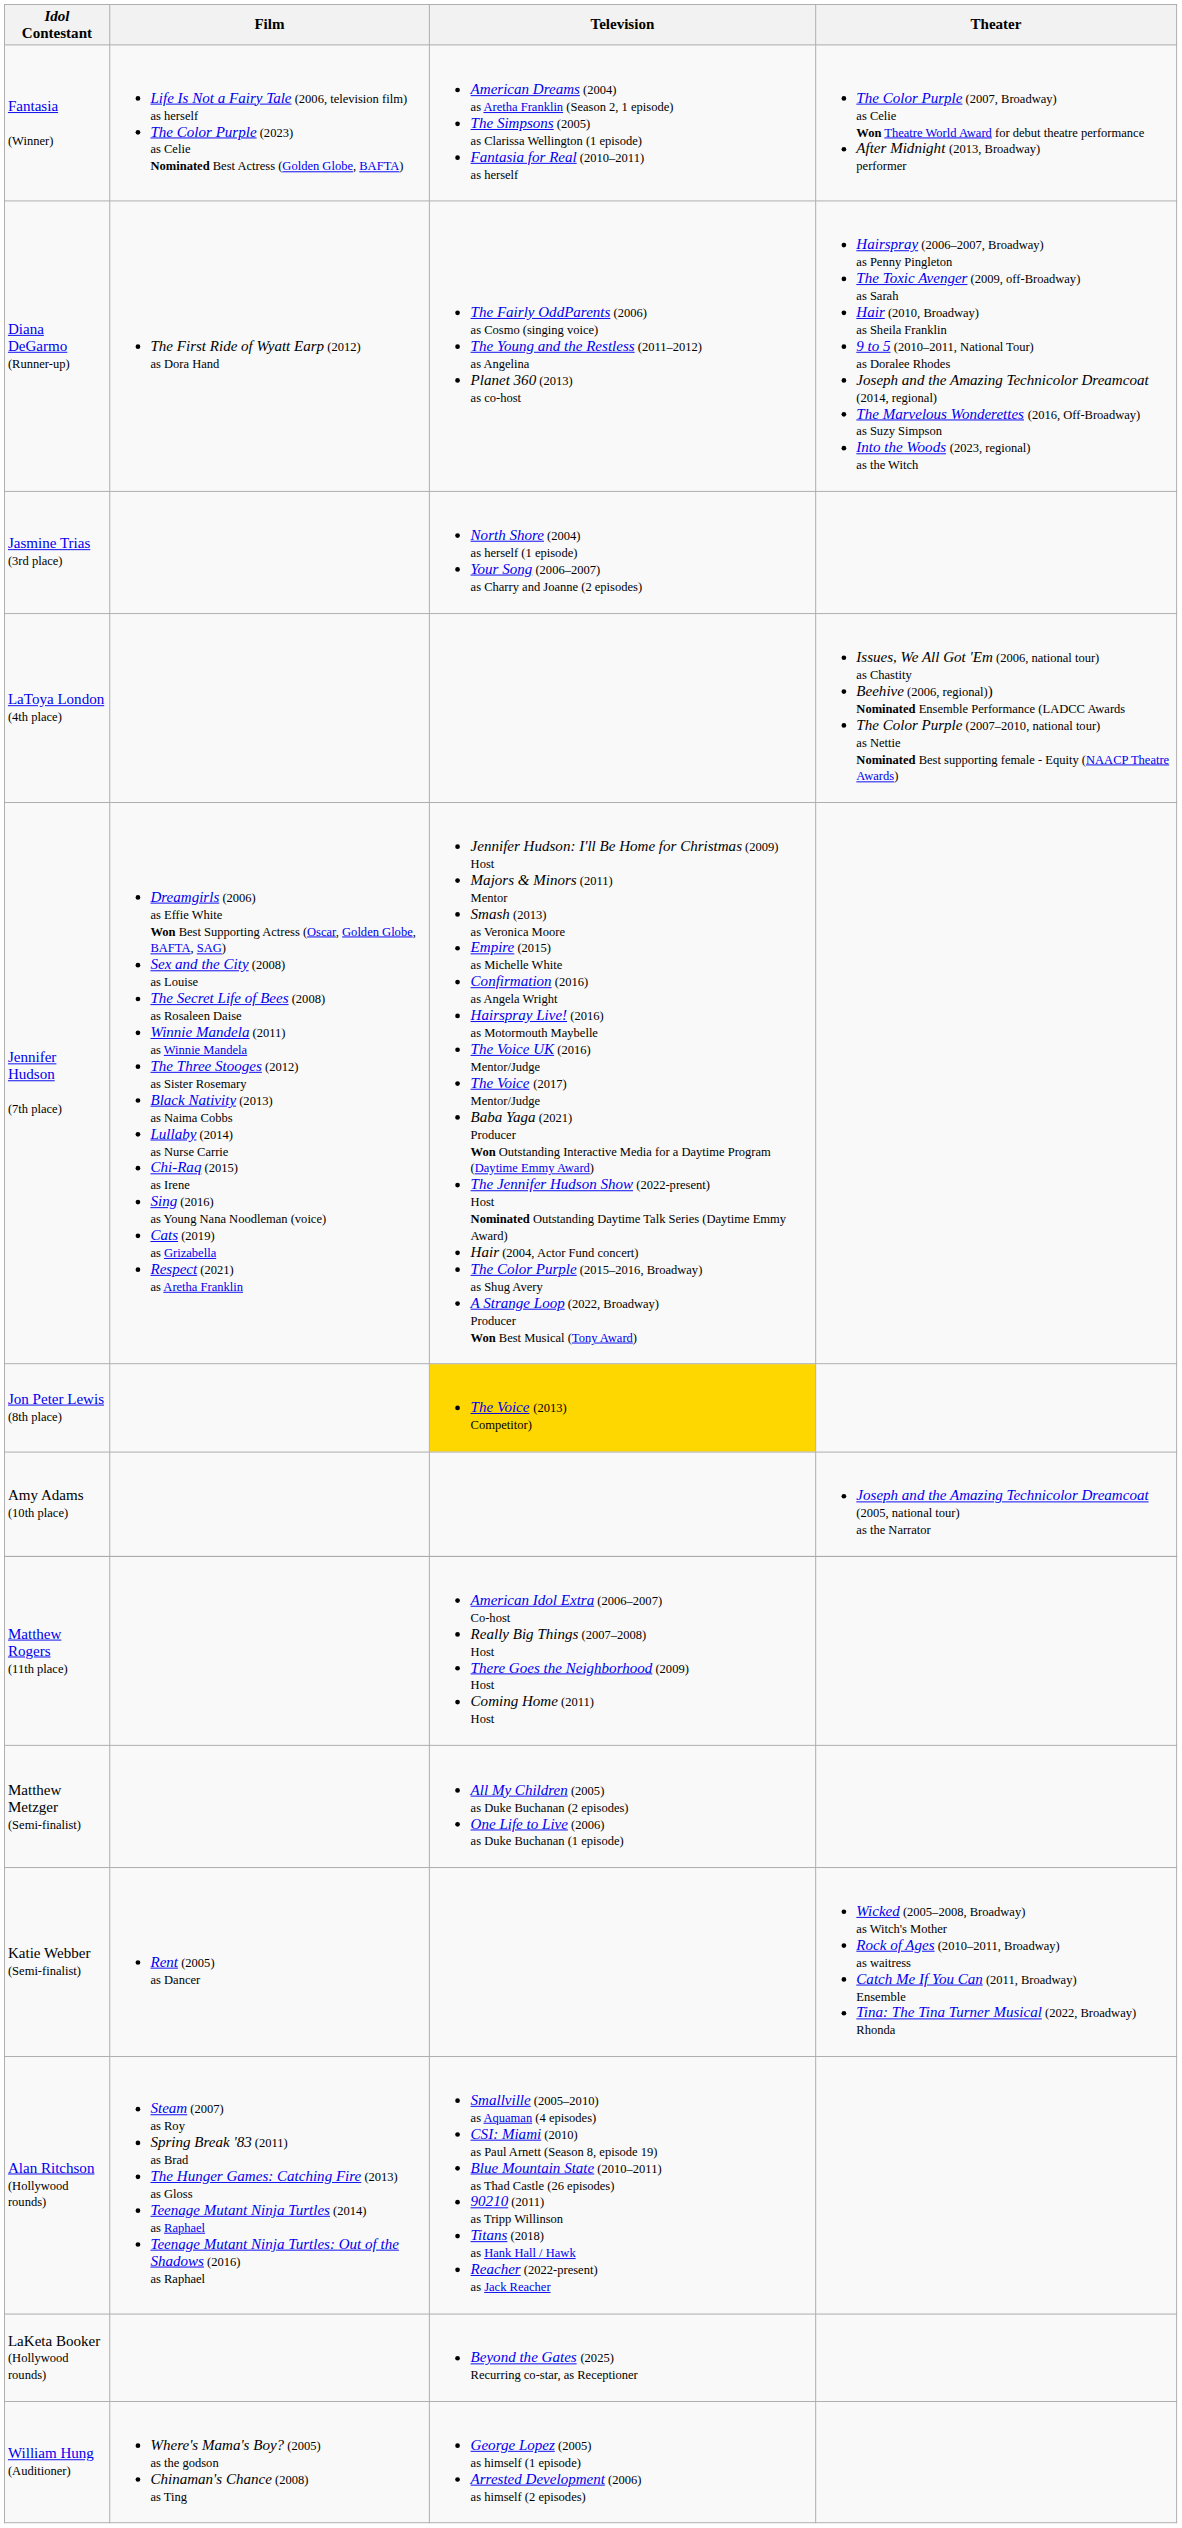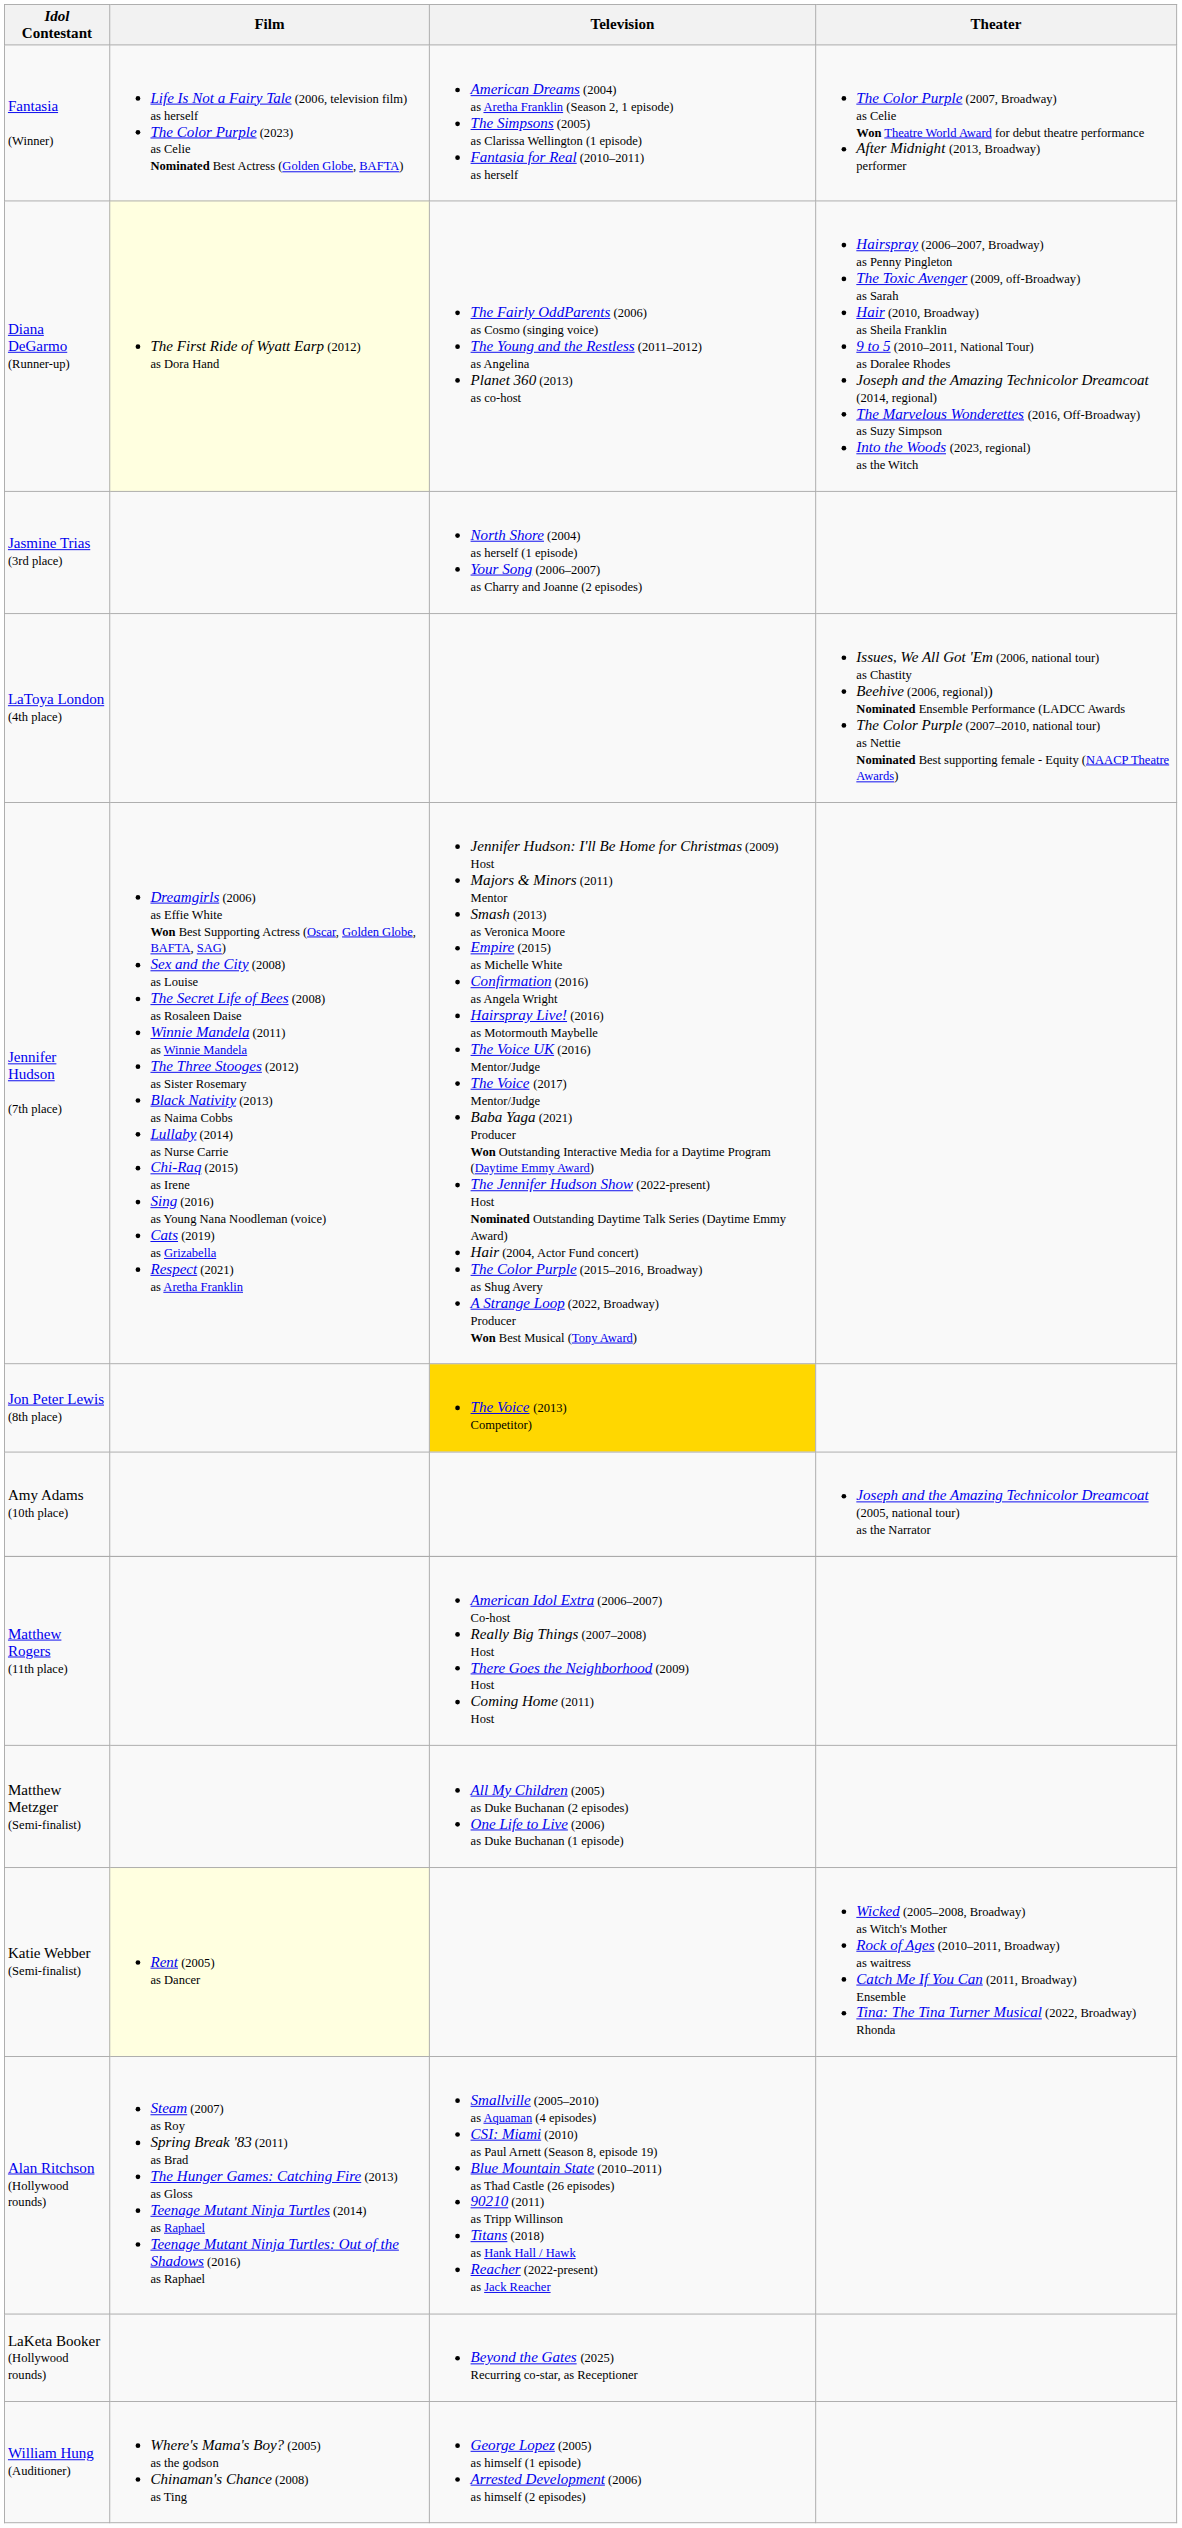Diana DeGarmo (Runner-up) | Film: no background -> lightyellow background
Katie Webber (Semi-finalist) | Film: no background -> lightyellow background
